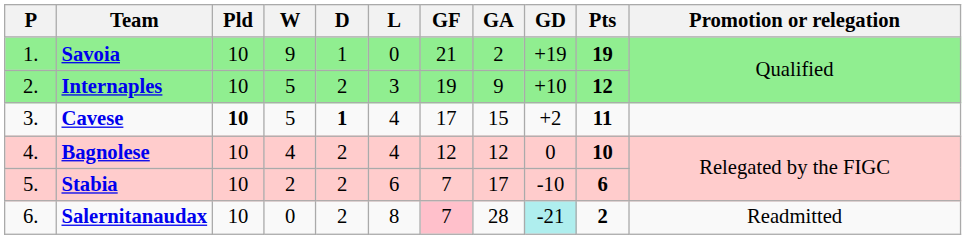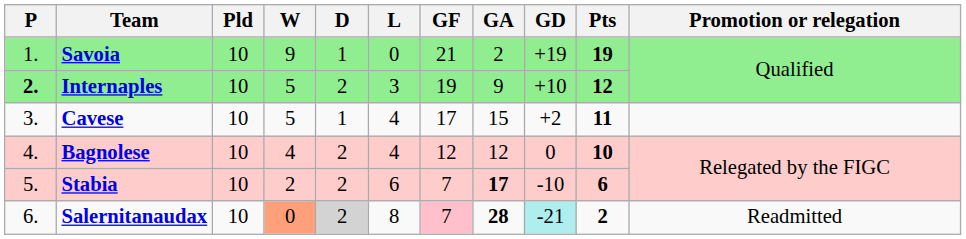Internaples | P: normal -> bold
Cavese | Pld: bold -> normal
Cavese | D: bold -> normal
Stabia | GA: normal -> bold
Salernitanaudax | W: no background -> lightsalmon background
Salernitanaudax | D: no background -> lightgrey background
Salernitanaudax | GA: normal -> bold
